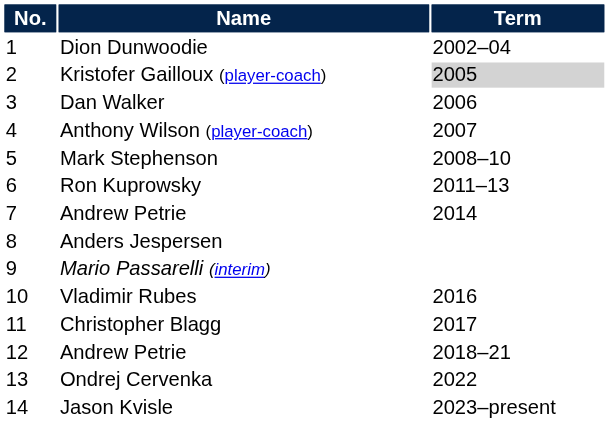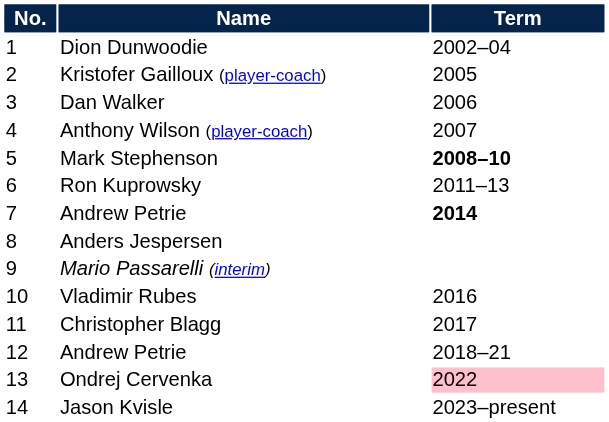Kristofer Gailloux (player-coach) | Term: lightgrey background -> no background
Mark Stephenson | Term: normal -> bold
7 / Andrew Petrie | Term: normal -> bold
Ondrej Cervenka | Term: no background -> pink background
